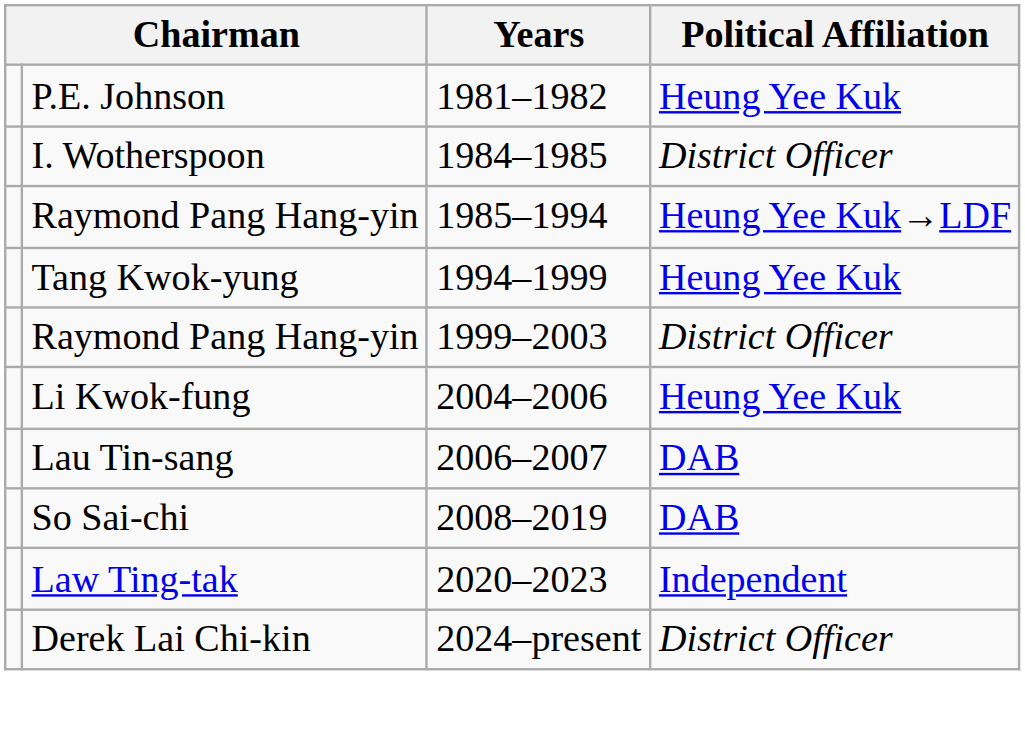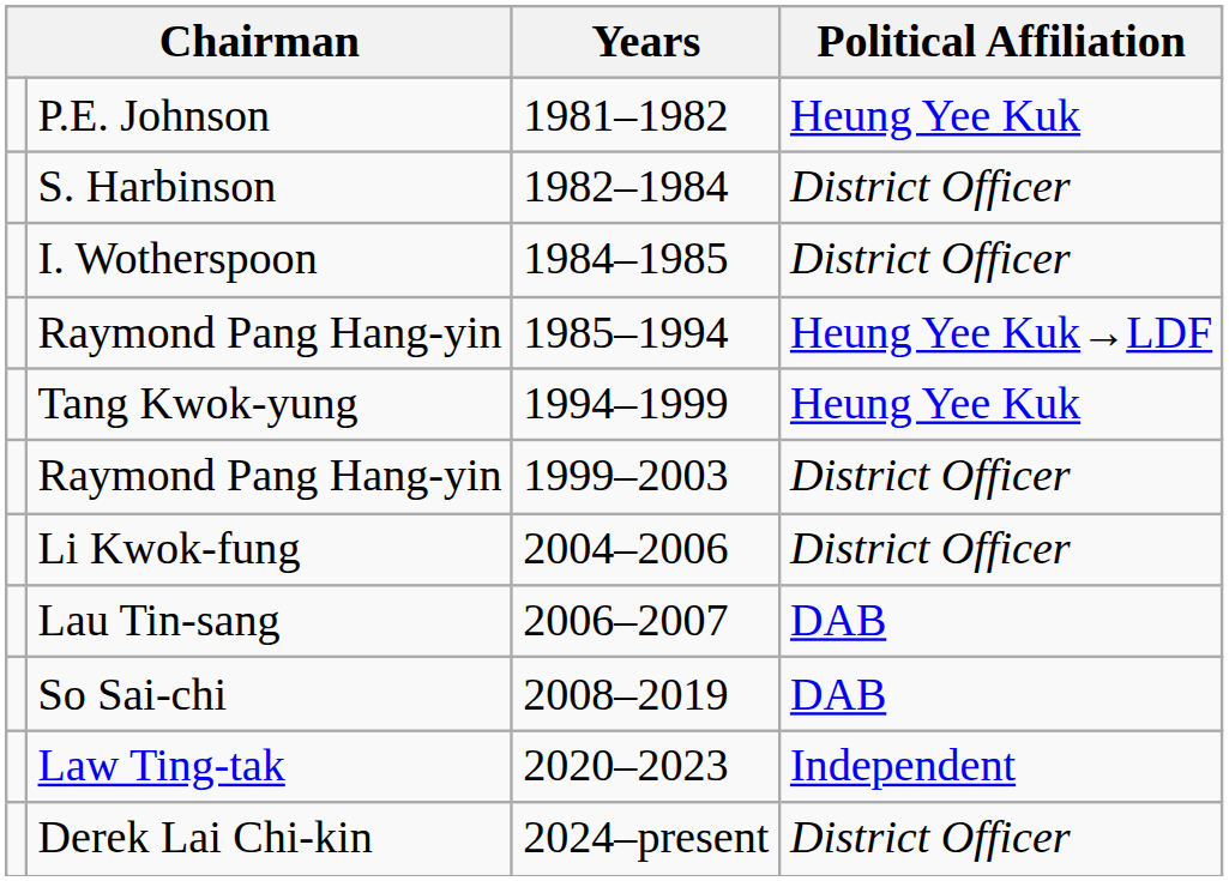+ row: S. Harbinson | 1982–1984 | District Officer
Li Kwok-fung | Political Affiliation: Heung Yee Kuk -> District Officer
